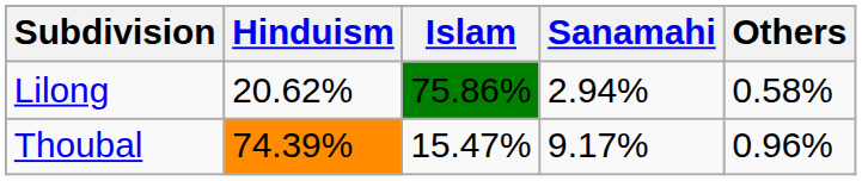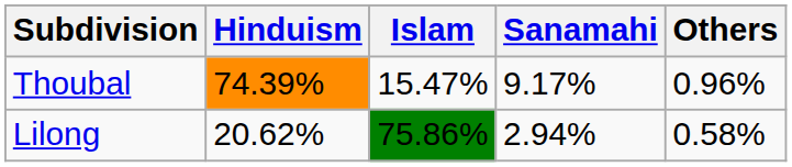rows swapped: Thoubal <-> Lilong
